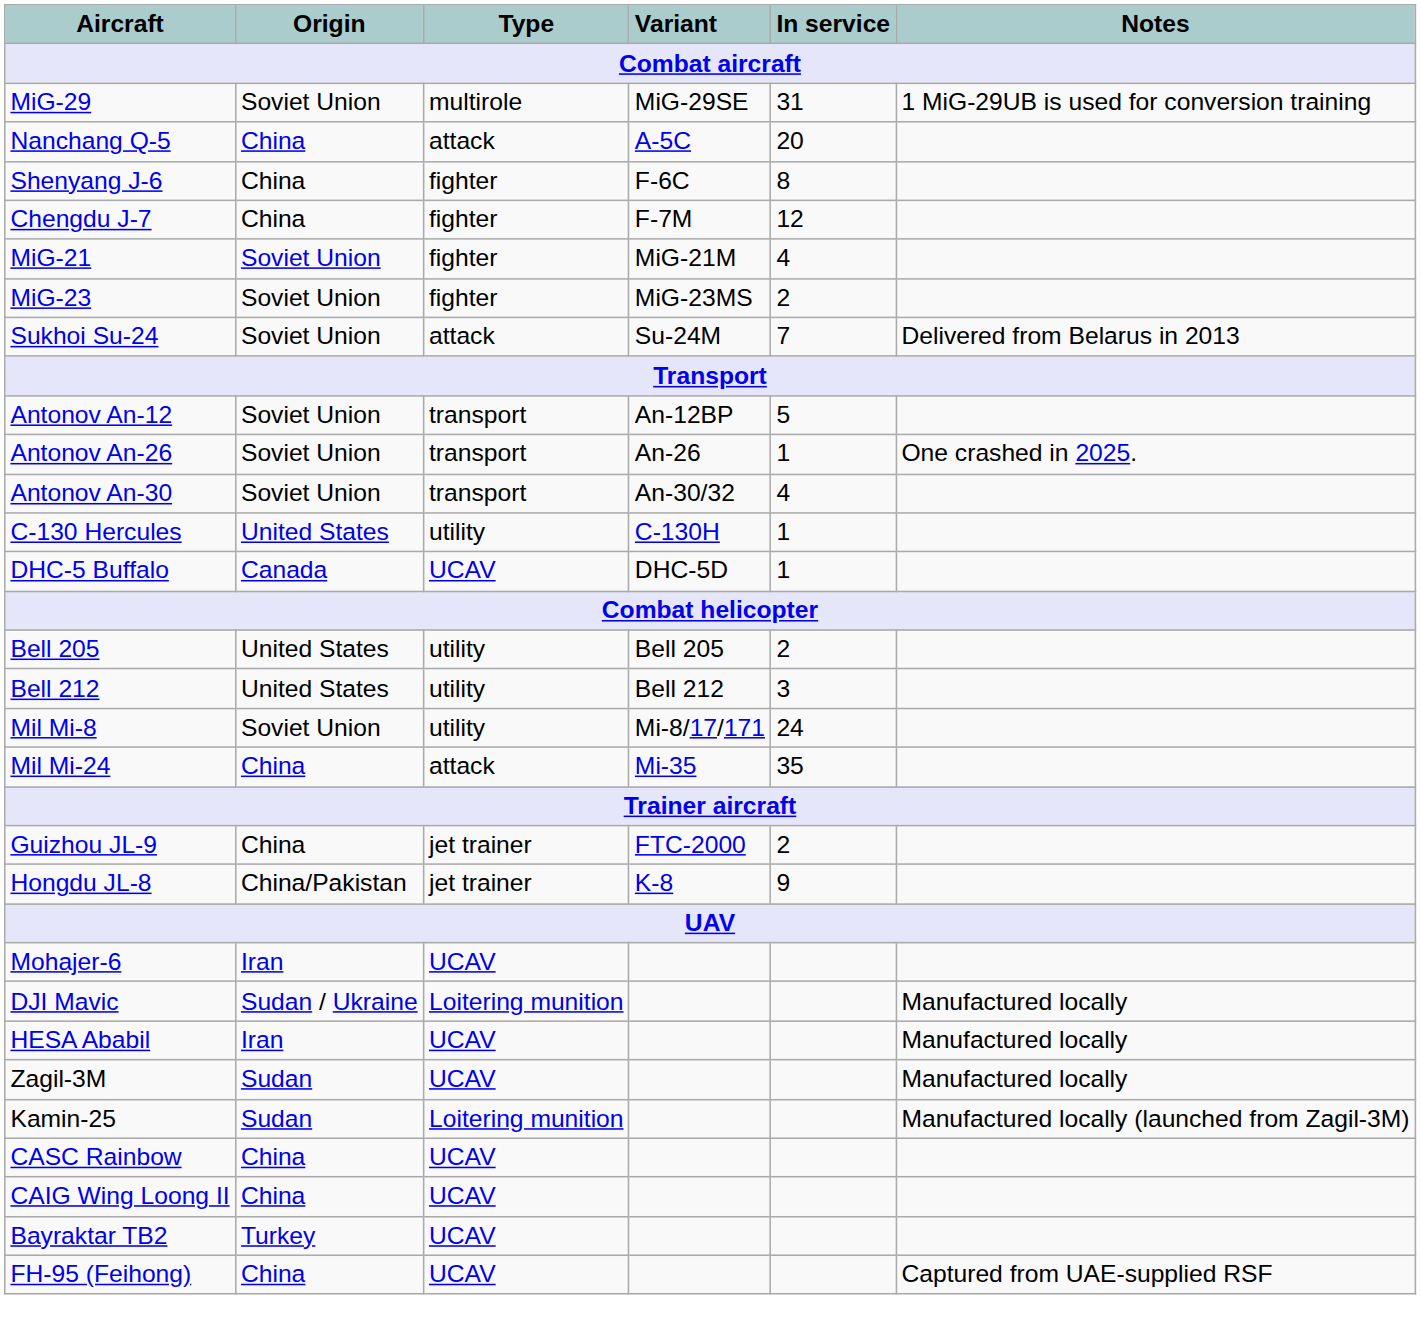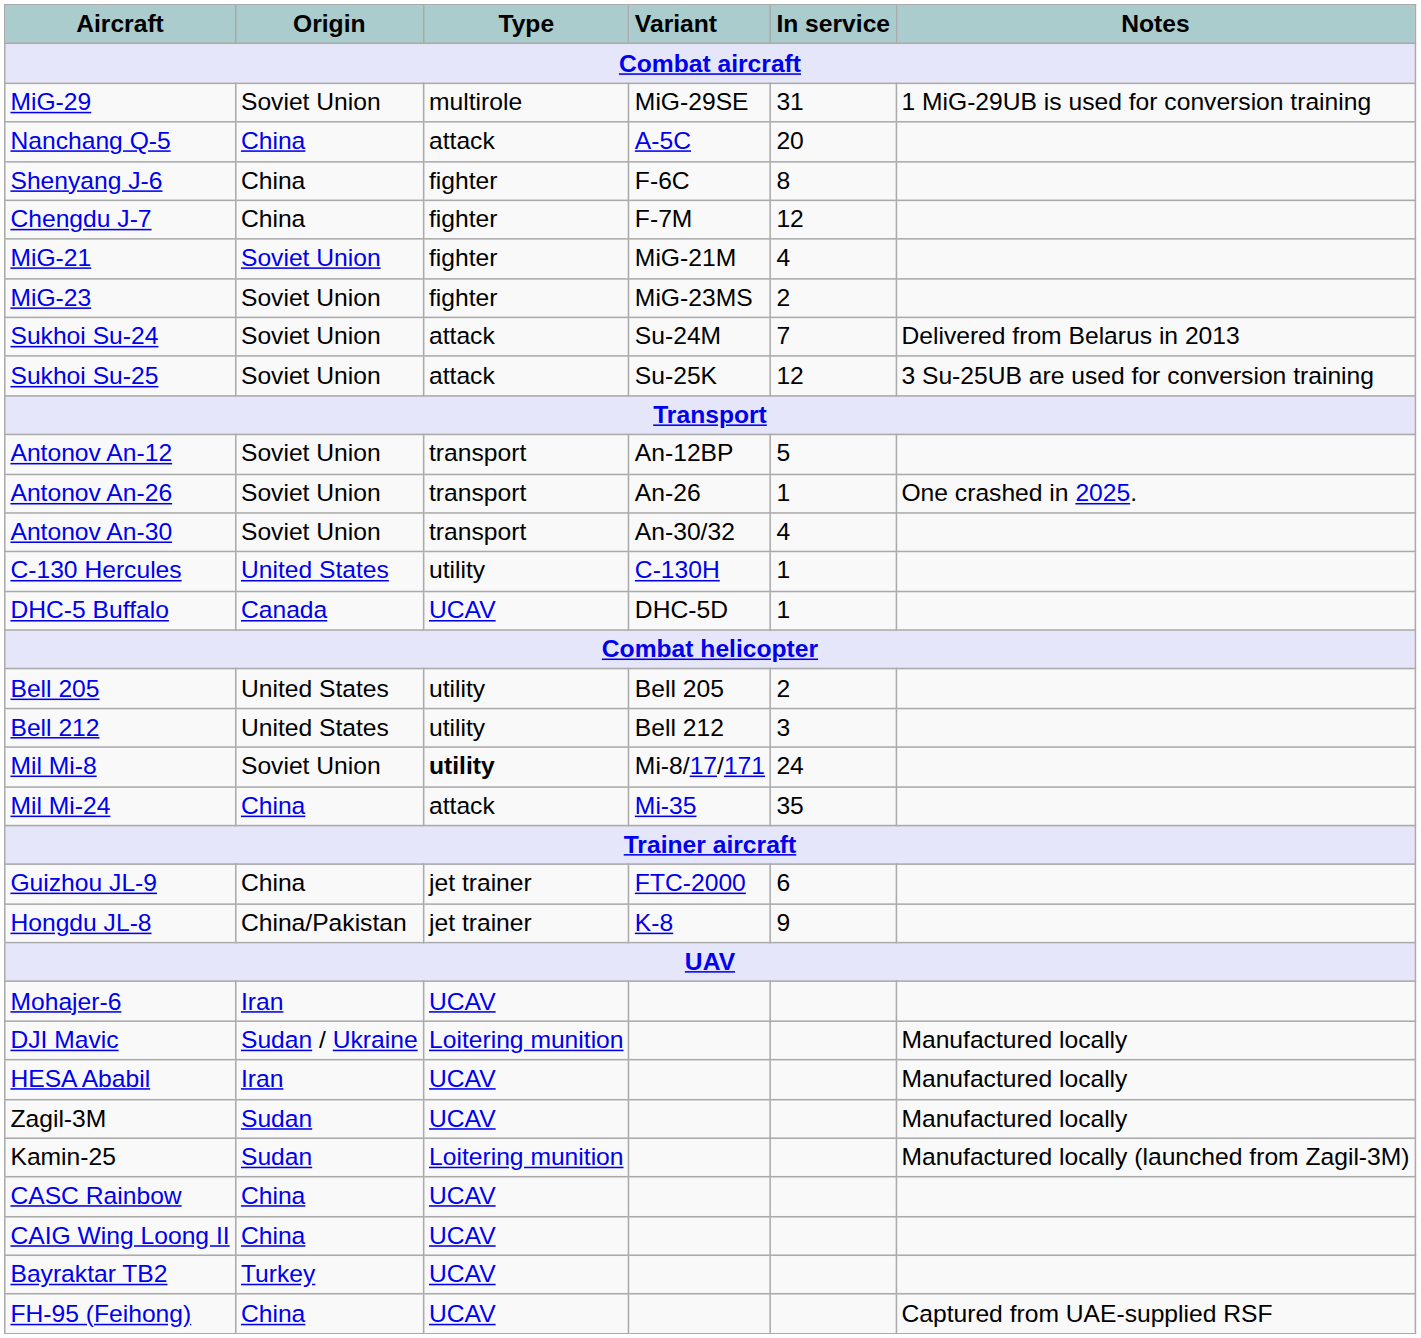+ row: Sukhoi Su-25 | Soviet Union | attack | Su-25K | 12 | 3 Su-25UB are used for conversion training
Mil Mi-8 | Type: normal -> bold
Guizhou JL-9 | In service: 2 -> 6
